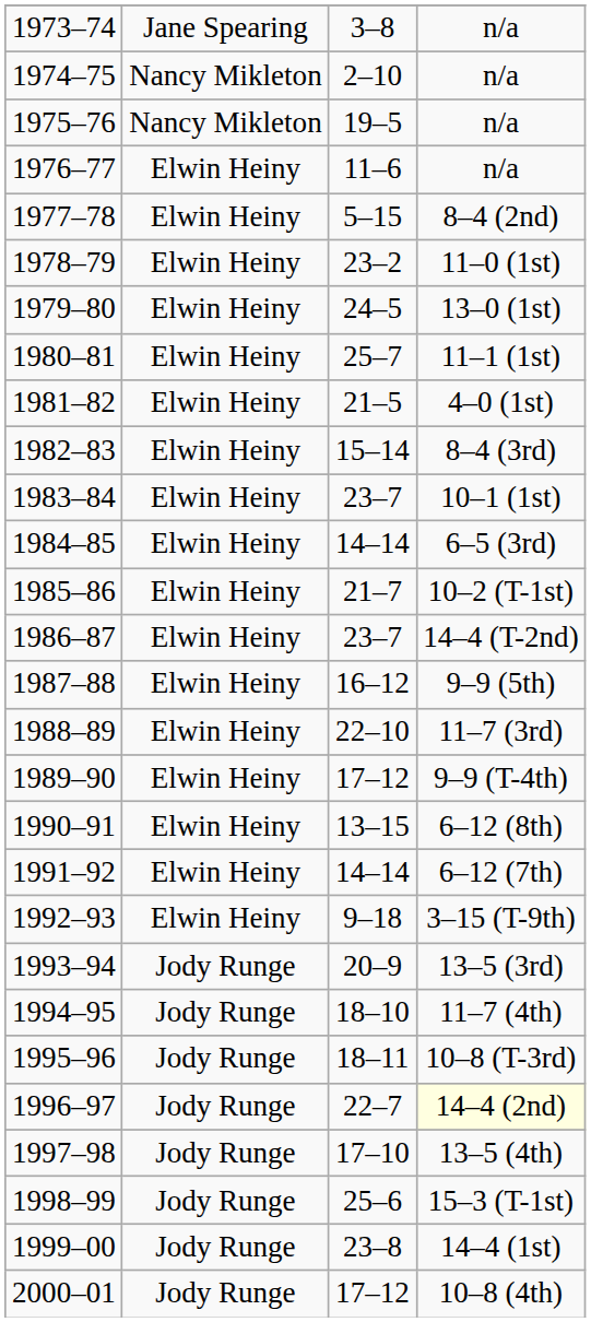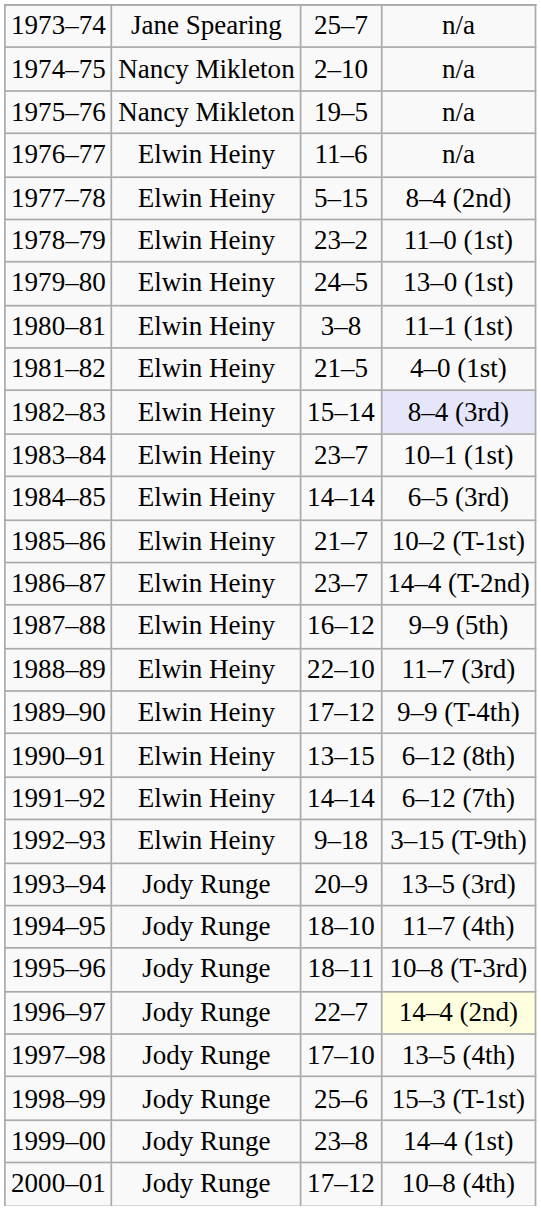1973–74 | column 3: 3–8 -> 25–7
1980–81 | column 3: 25–7 -> 3–8
1982–83 | column 4: no background -> lavender background
